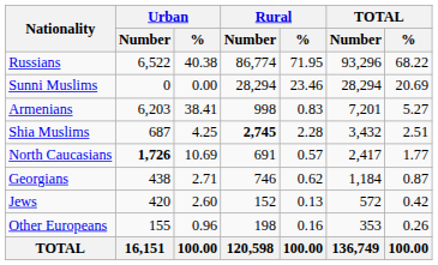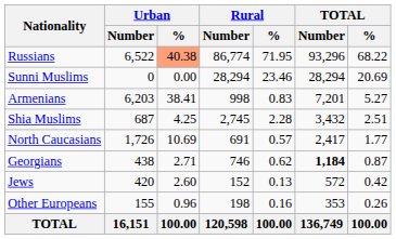Russians | Urban / %: no background -> lightsalmon background
Shia Muslims | Rural / Number: bold -> normal
North Caucasians | Urban / Number: bold -> normal
Georgians | TOTAL / Number: normal -> bold
